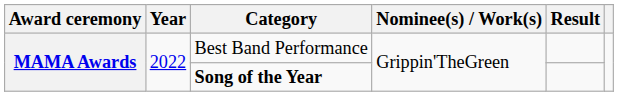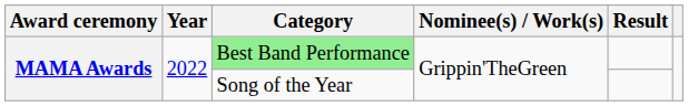Best Band Performance | Category: no background -> lightgreen background
Song of the Year | Category: bold -> normal
